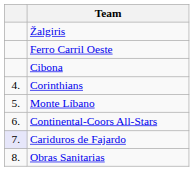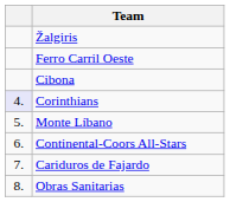Corinthians | column 1: no background -> lavender background
Cariduros de Fajardo | column 1: lavender background -> no background
